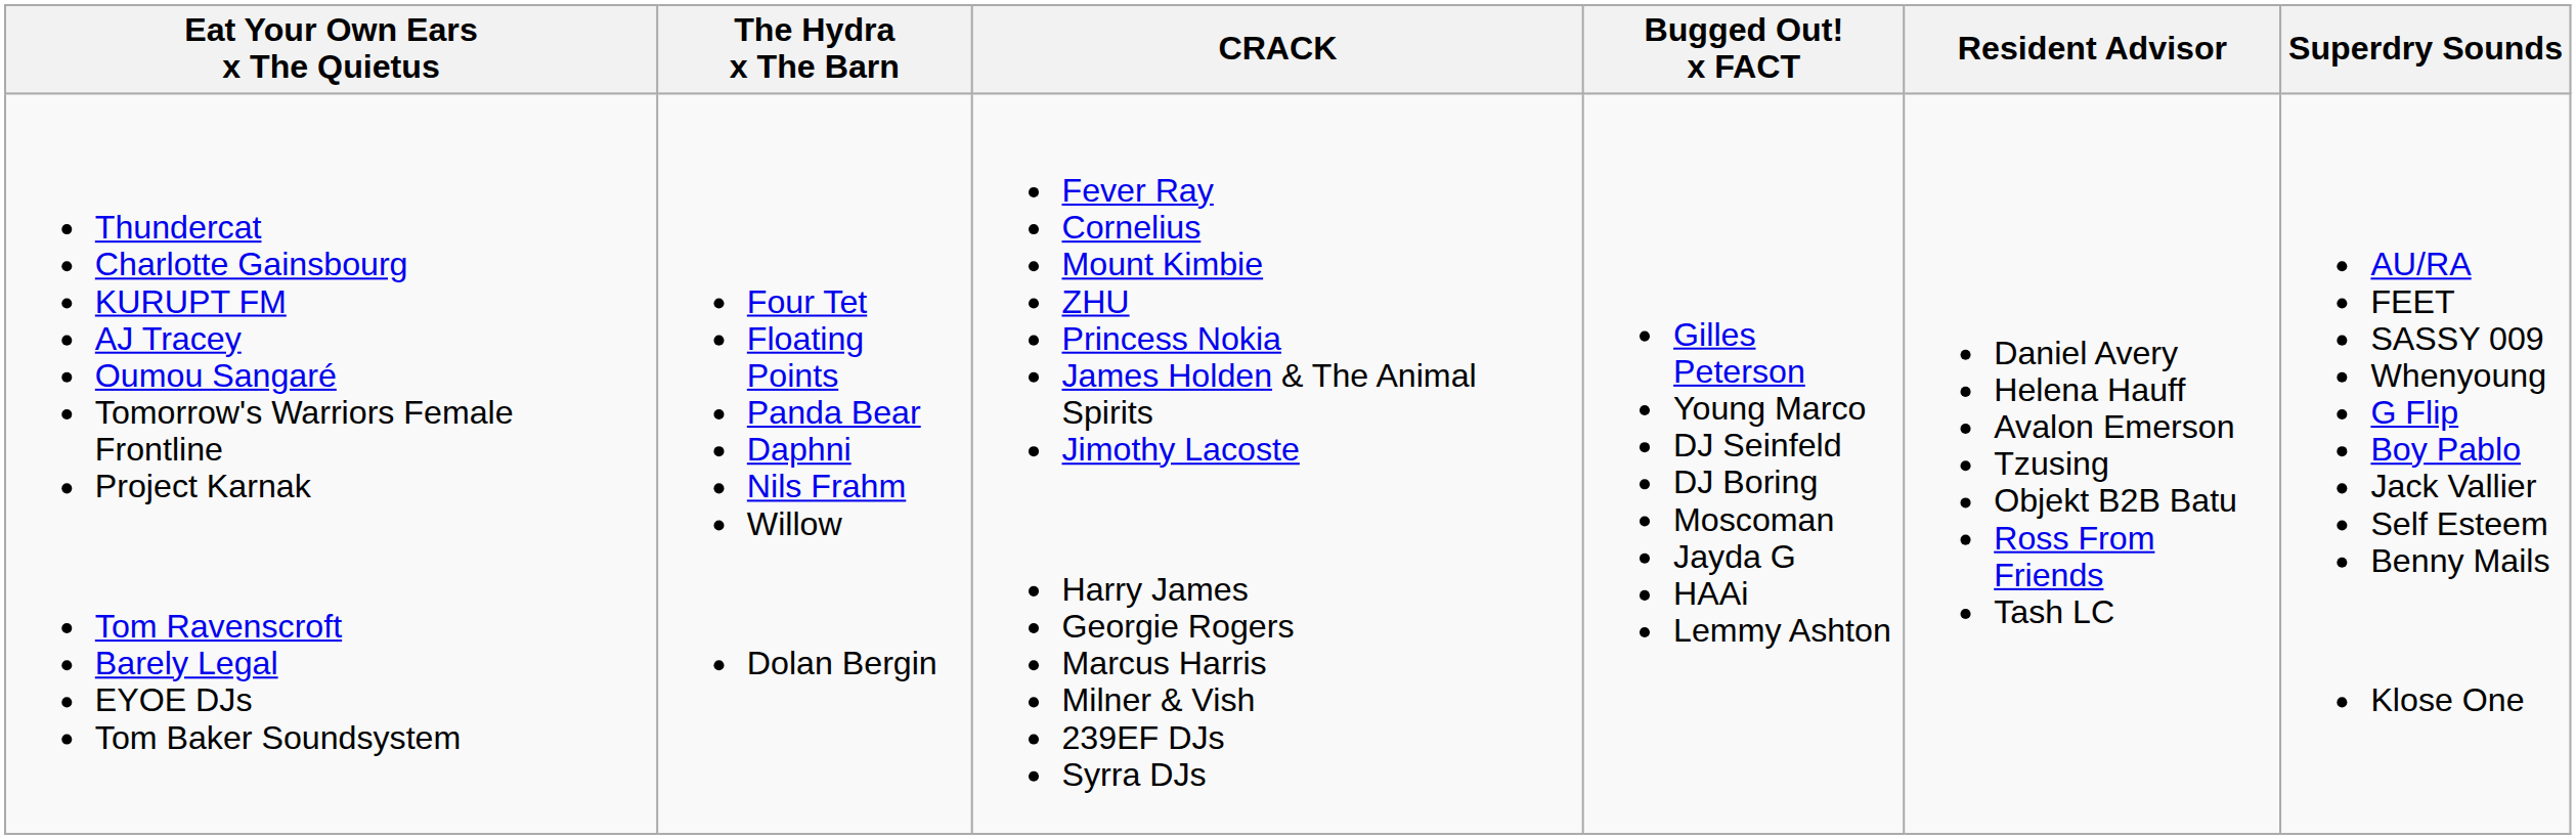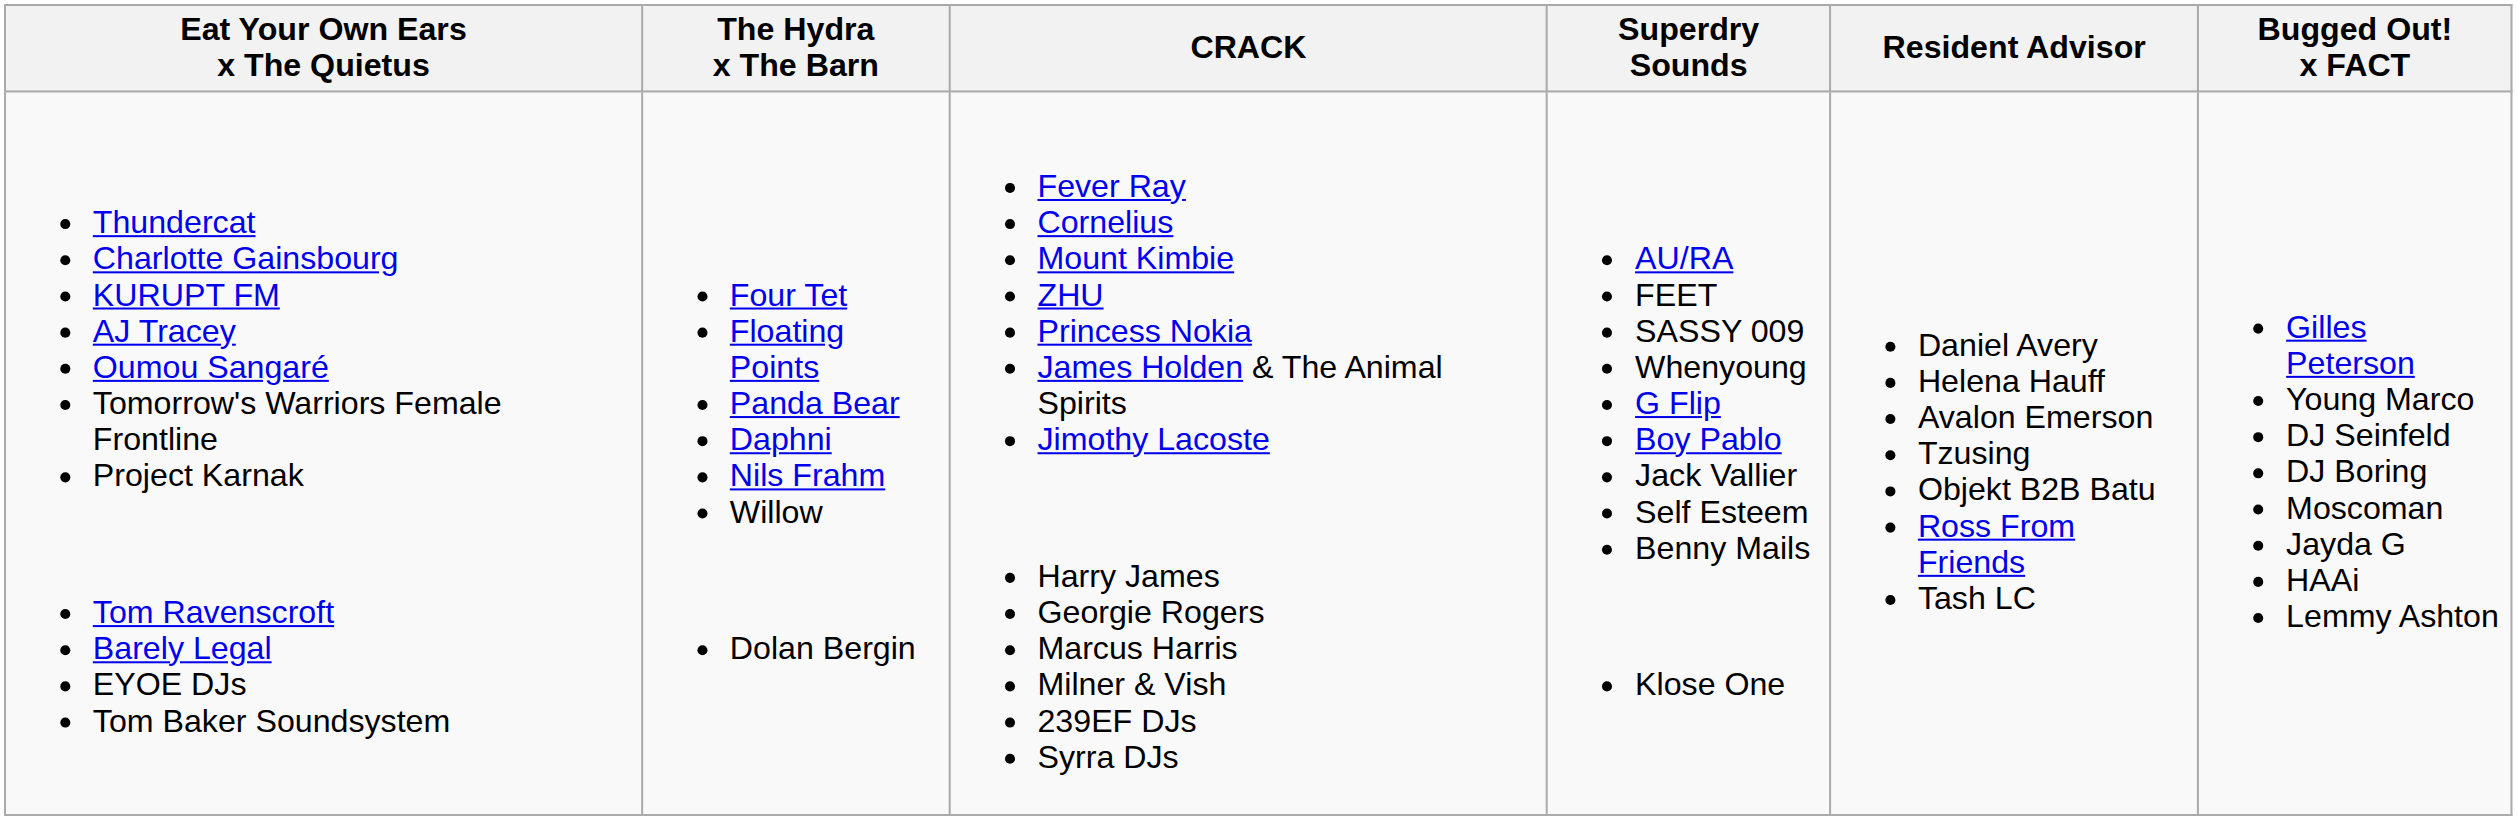columns swapped: Bugged Out! x FACT <-> Superdry Sounds
